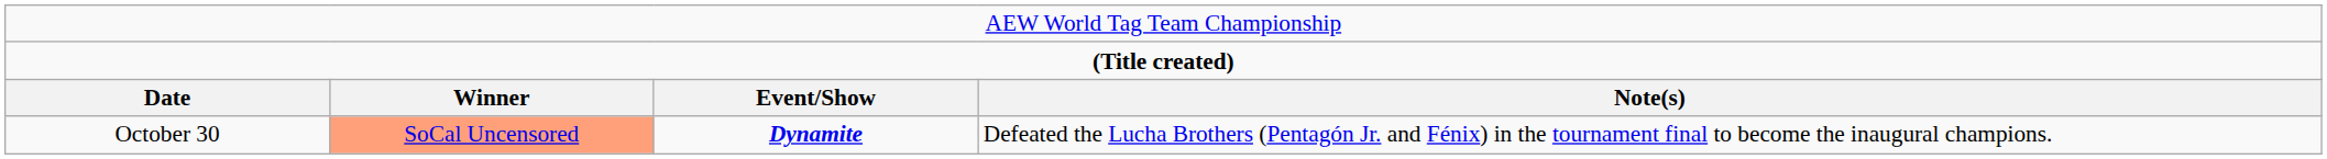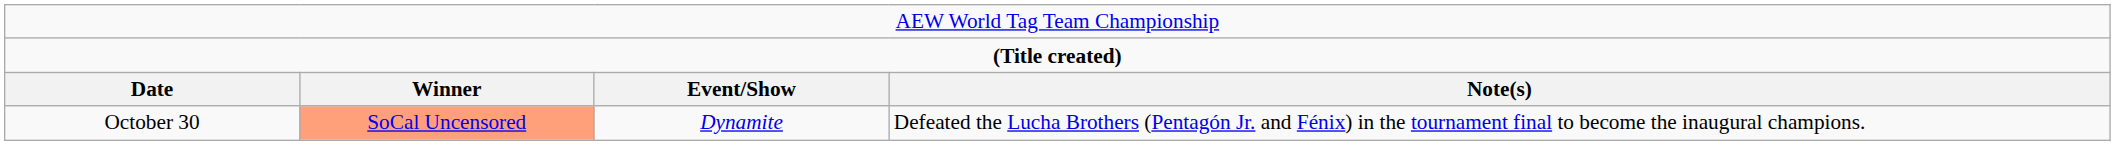October 30 | column 3: bold -> normal
